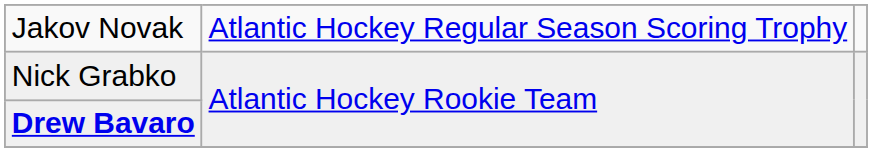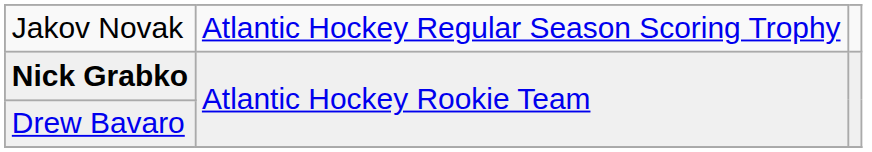Nick Grabko | column 1: normal -> bold
Drew Bavaro | column 1: bold -> normal
